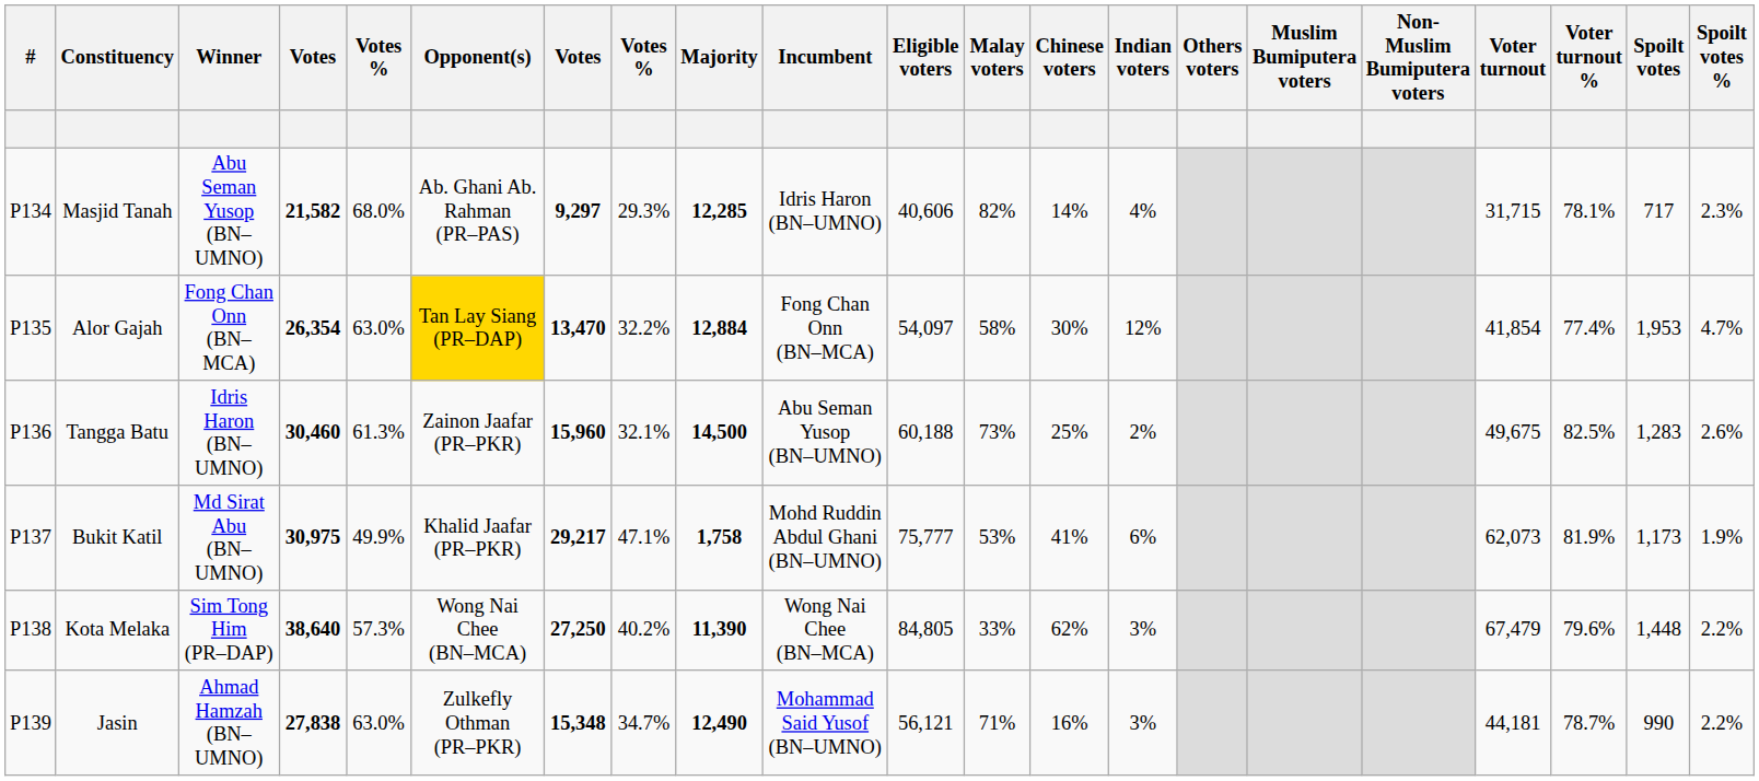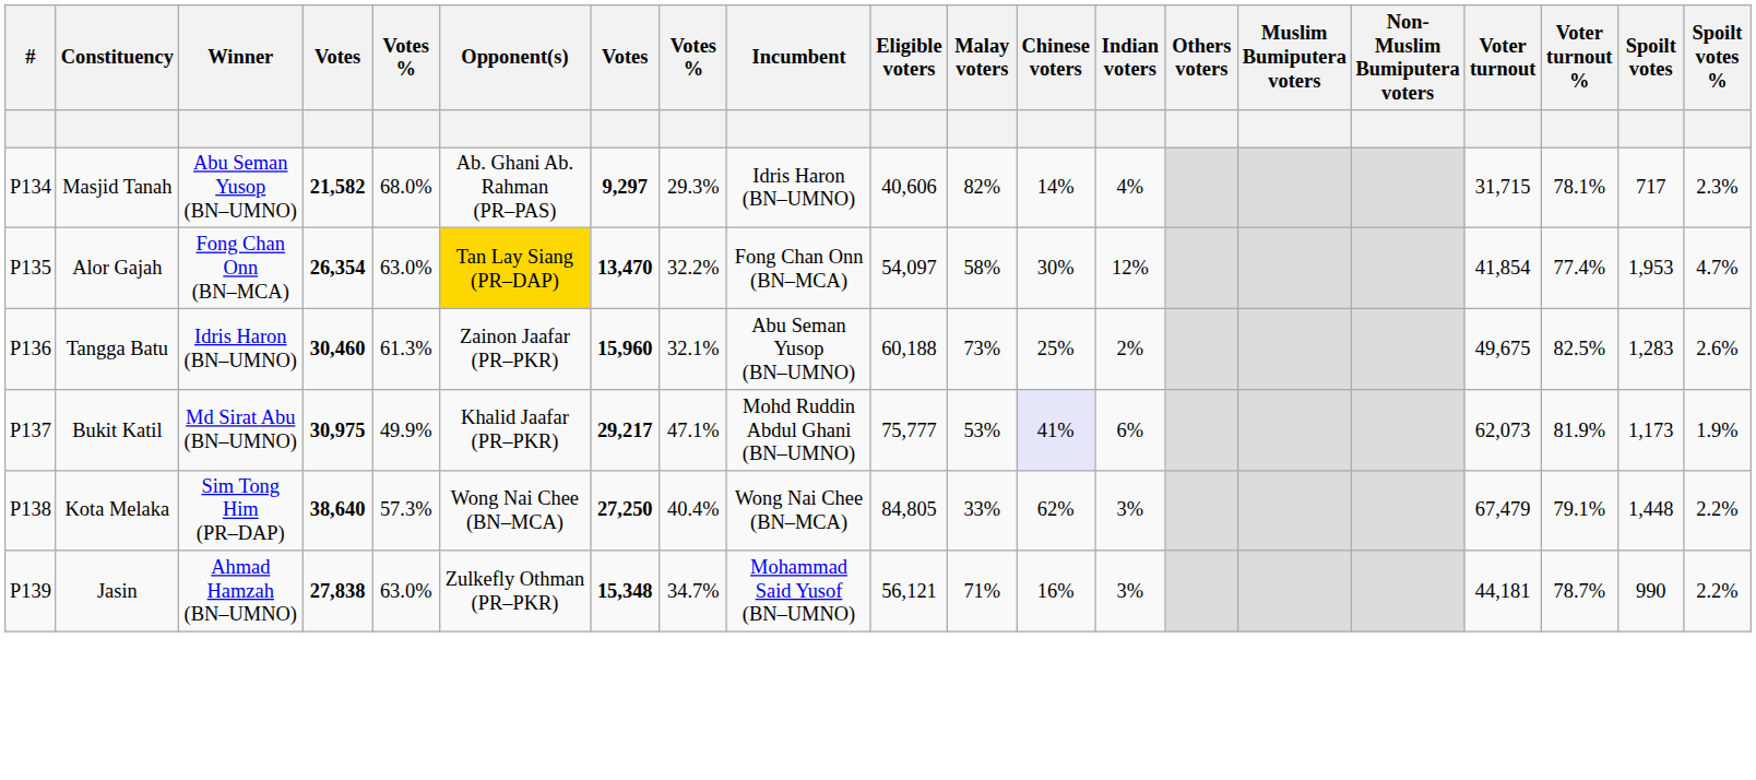- column: Majority | 12,285 | 12,884 | 14,500 | 1,758 | 11,390 | 12,490
Bukit Katil | Chinese voters: no background -> lavender background
Kota Melaka | column 8: 40.2% -> 40.4%
Kota Melaka | Voter turnout %: 79.6% -> 79.1%
